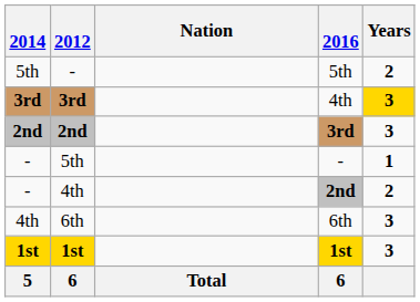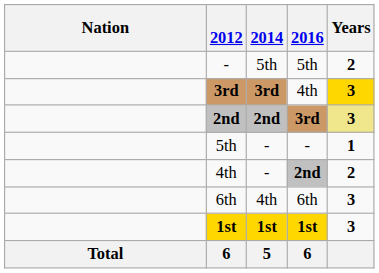columns swapped: Nation <-> 2014
row 4 | Years: no background -> khaki background
